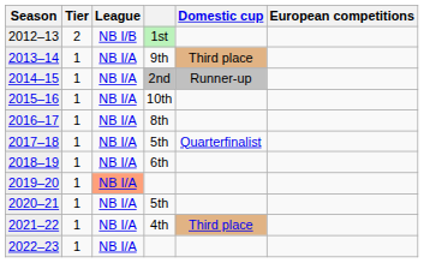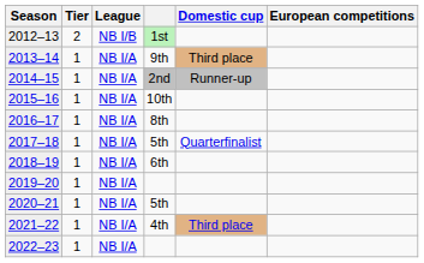2019–20 | League: lightsalmon background -> no background
